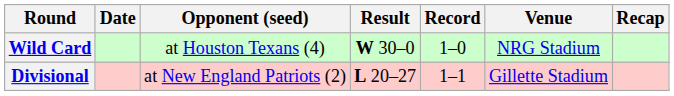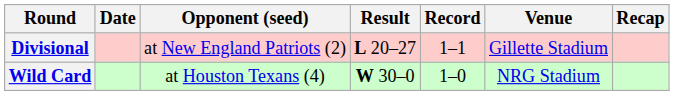rows swapped: Wild Card <-> Divisional
